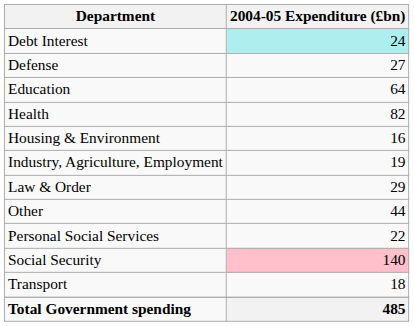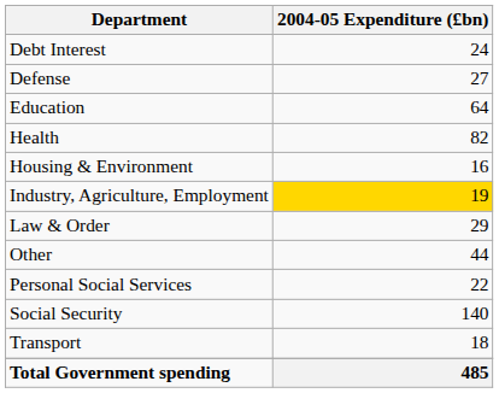Debt Interest | 2004-05 Expenditure (£bn): paleturquoise background -> no background
Industry, Agriculture, Employment | 2004-05 Expenditure (£bn): no background -> gold background
Social Security | 2004-05 Expenditure (£bn): pink background -> no background
